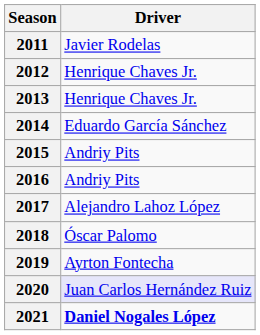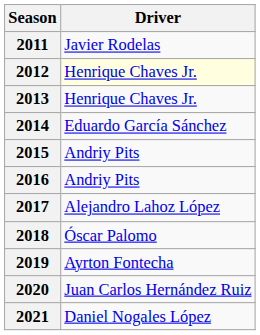2012 | Driver: no background -> lightyellow background
2020 | Driver: lavender background -> no background
2021 | Driver: bold -> normal
